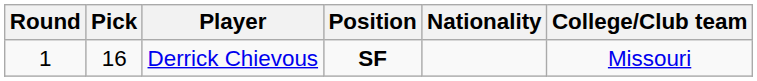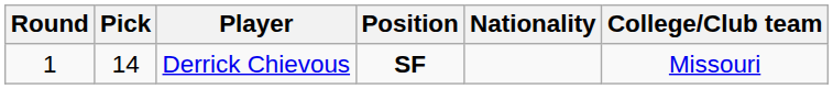Derrick Chievous | Pick: 16 -> 14
